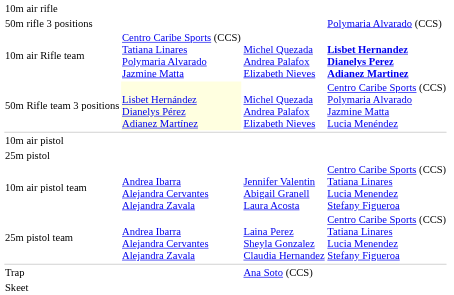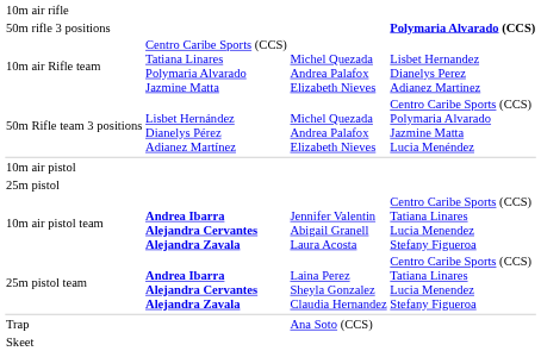50m rifle 3 positions | column 4: normal -> bold
10m air Rifle team | column 4: bold -> normal
50m Rifle team 3 positions | column 2: lightyellow background -> no background
10m air pistol team | column 2: normal -> bold
25m pistol team | column 2: normal -> bold
